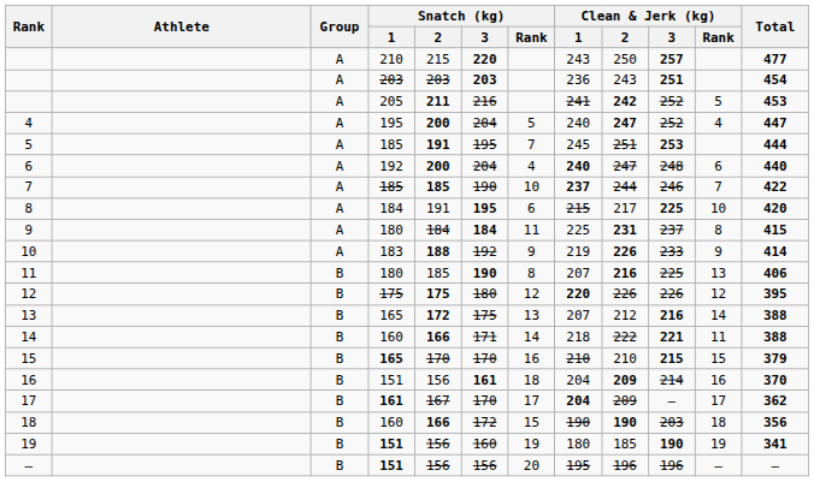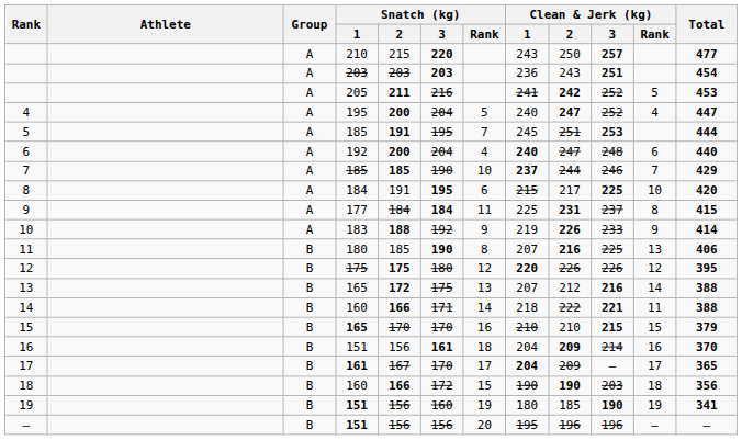row 9 | Total: 422 -> 429
row 11 | Snatch (kg) / 1: 180 -> 177
row 19 | Total: 362 -> 365
